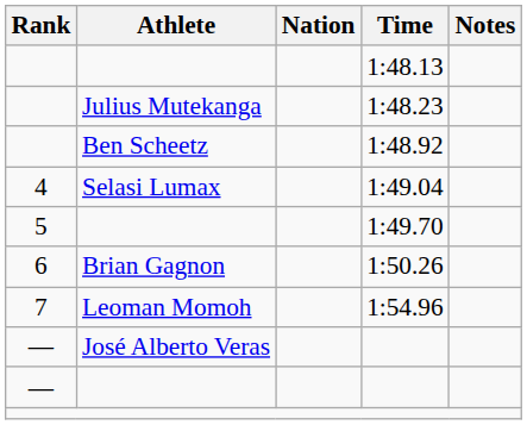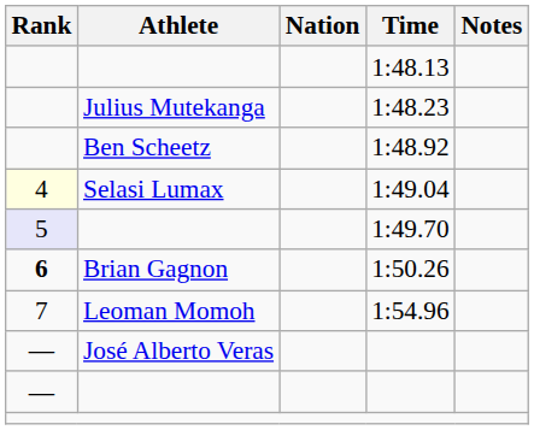1:49.04 | Rank: no background -> lightyellow background
1:49.70 | Rank: no background -> lavender background
1:50.26 | Rank: normal -> bold
